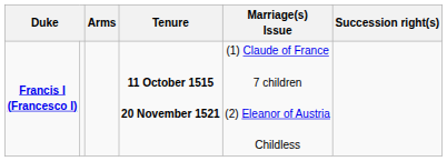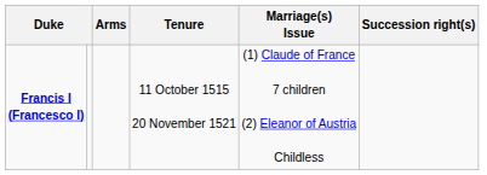Francis I (Francesco I) | Tenure: bold -> normal
